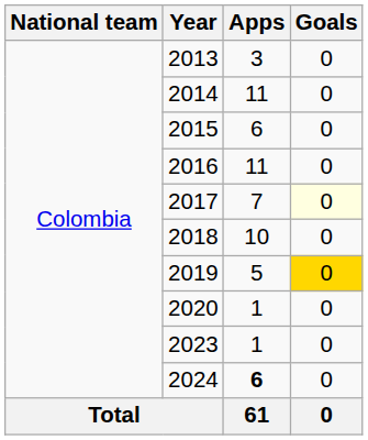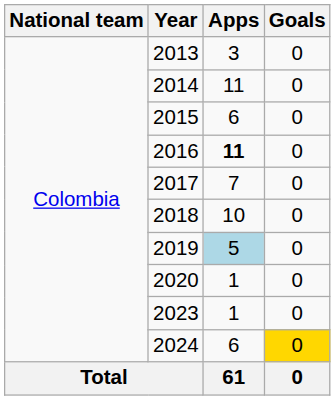2016 | Apps: normal -> bold
2017 | Goals: lightyellow background -> no background
2019 | Apps: no background -> lightblue background
2019 | Goals: gold background -> no background
2024 | Apps: bold -> normal
2024 | Goals: no background -> gold background
